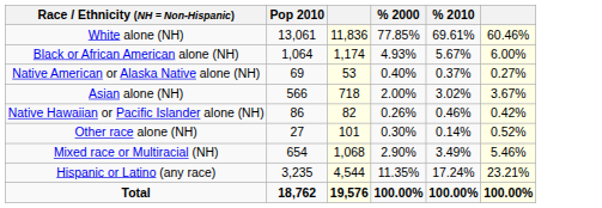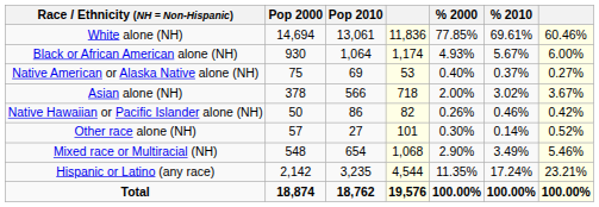+ column: Pop 2000 | 14,694 | 930 | 75 | 378 | 50 | 57 | 548 | 2,142 | 18,874
